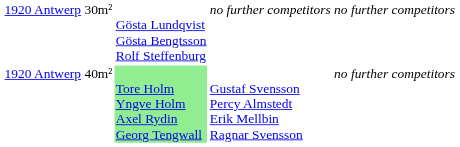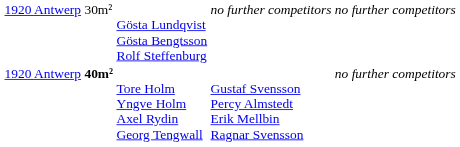row 2 | column 2: normal -> bold
row 2 | column 3: lightgreen background -> no background
